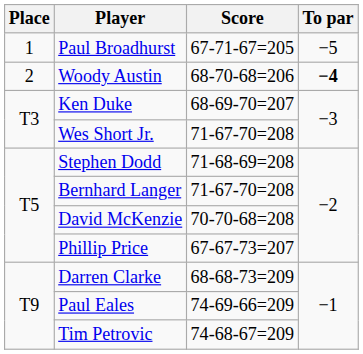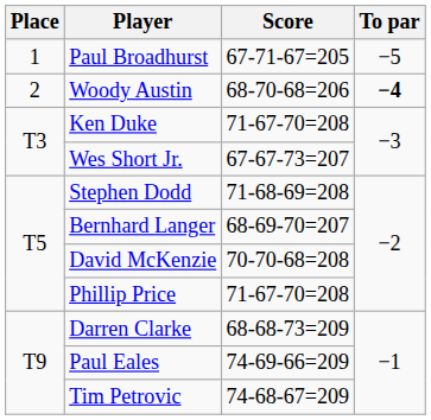Ken Duke | Score: 68-69-70=207 -> 71-67-70=208
Wes Short Jr. | Score: 71-67-70=208 -> 67-67-73=207
Bernhard Langer | Score: 71-67-70=208 -> 68-69-70=207
Phillip Price | Score: 67-67-73=207 -> 71-67-70=208
